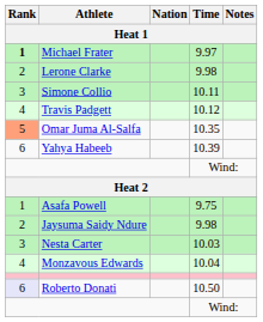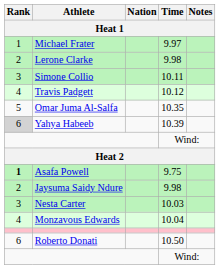Michael Frater | Rank: bold -> normal
Omar Juma Al-Salfa | Rank: lightsalmon background -> no background
Yahya Habeeb | Rank: no background -> lightgrey background
Asafa Powell | Rank: normal -> bold
Roberto Donati | Rank: lavender background -> no background
